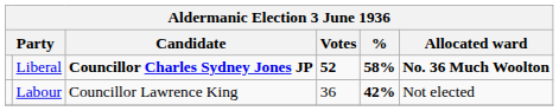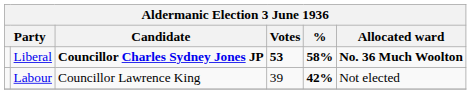Liberal | Votes: 52 -> 53
Labour | Votes: 36 -> 39
